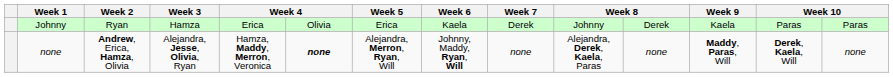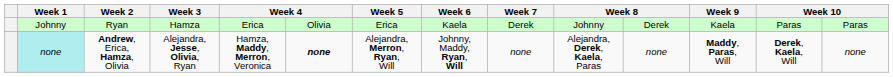row 3 | Week 1: no background -> paleturquoise background
